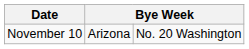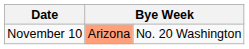November 10 | column 2: no background -> lightsalmon background
